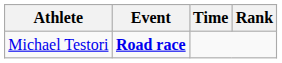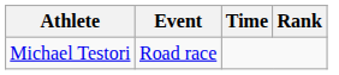Michael Testori | Event: bold -> normal
